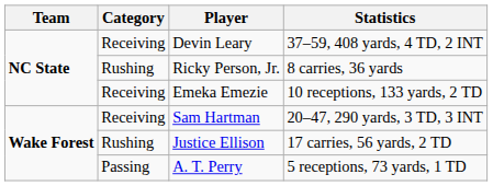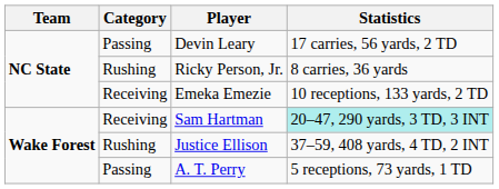Devin Leary | Category: Receiving -> Passing
Devin Leary | Statistics: 37–59, 408 yards, 4 TD, 2 INT -> 17 carries, 56 yards, 2 TD
Sam Hartman | Statistics: no background -> paleturquoise background
Justice Ellison | Statistics: 17 carries, 56 yards, 2 TD -> 37–59, 408 yards, 4 TD, 2 INT
